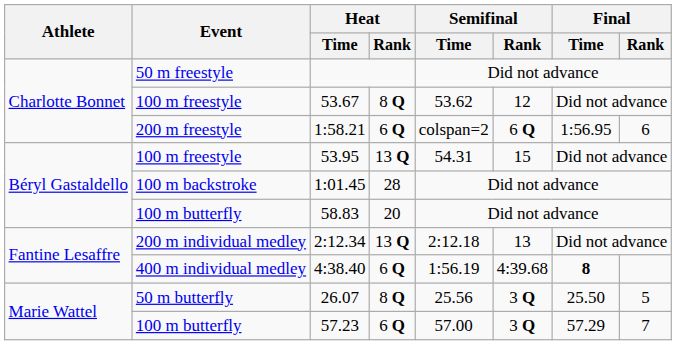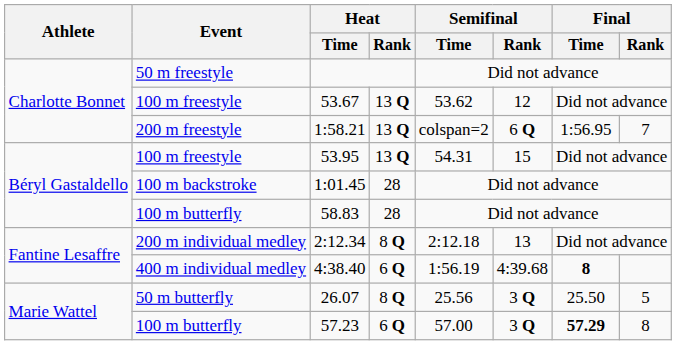53.67 | Heat / Rank: 8 Q -> 13 Q
1:58.21 | Heat / Rank: 6 Q -> 13 Q
1:58.21 | Final / Rank: 6 -> 7
58.83 | Heat / Rank: 20 -> 28
2:12.34 | Heat / Rank: 13 Q -> 8 Q
57.23 | Final / Time: normal -> bold
57.23 | Final / Rank: 7 -> 8
